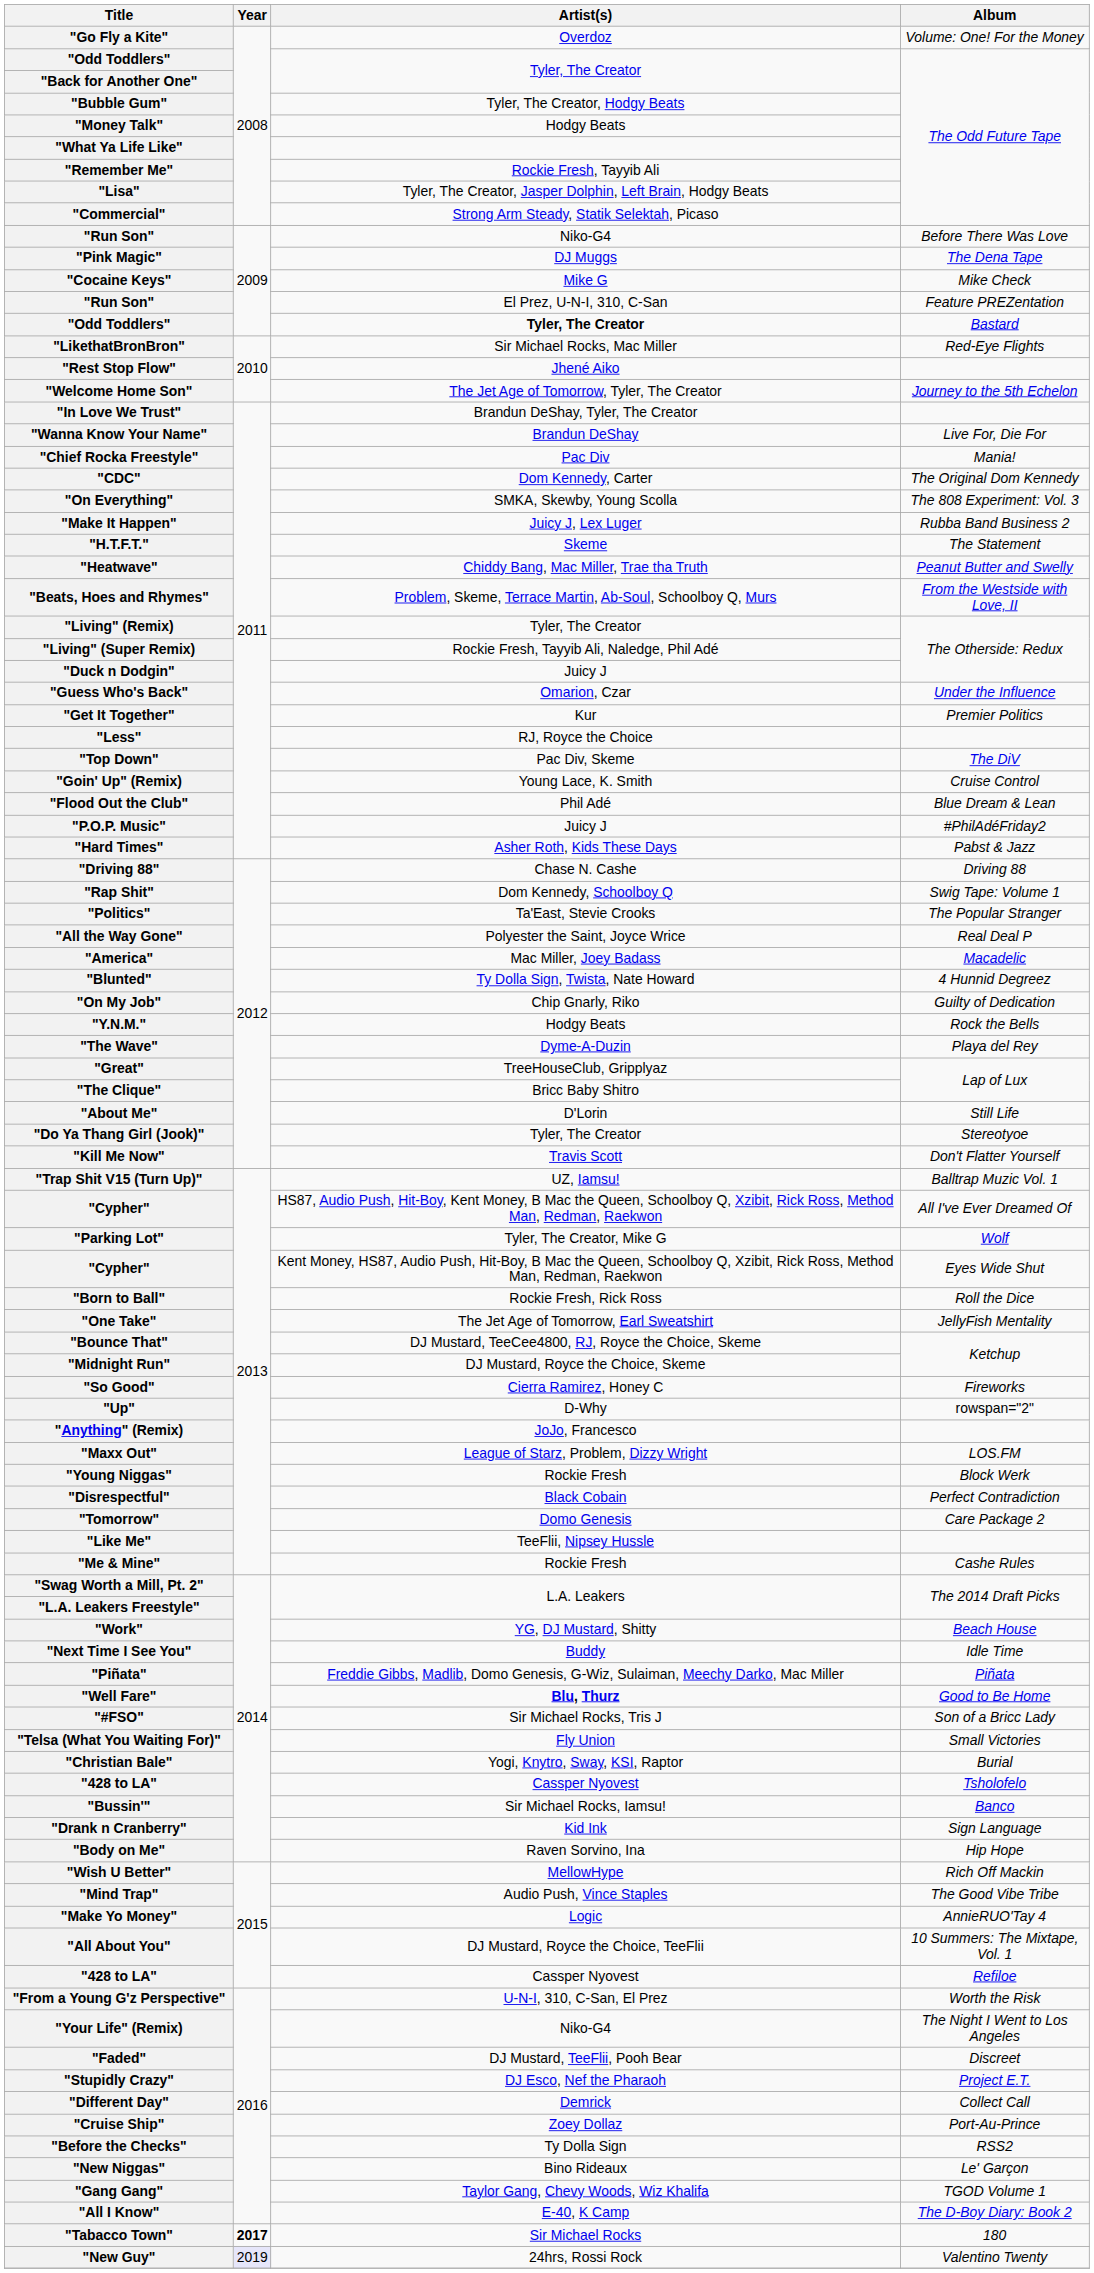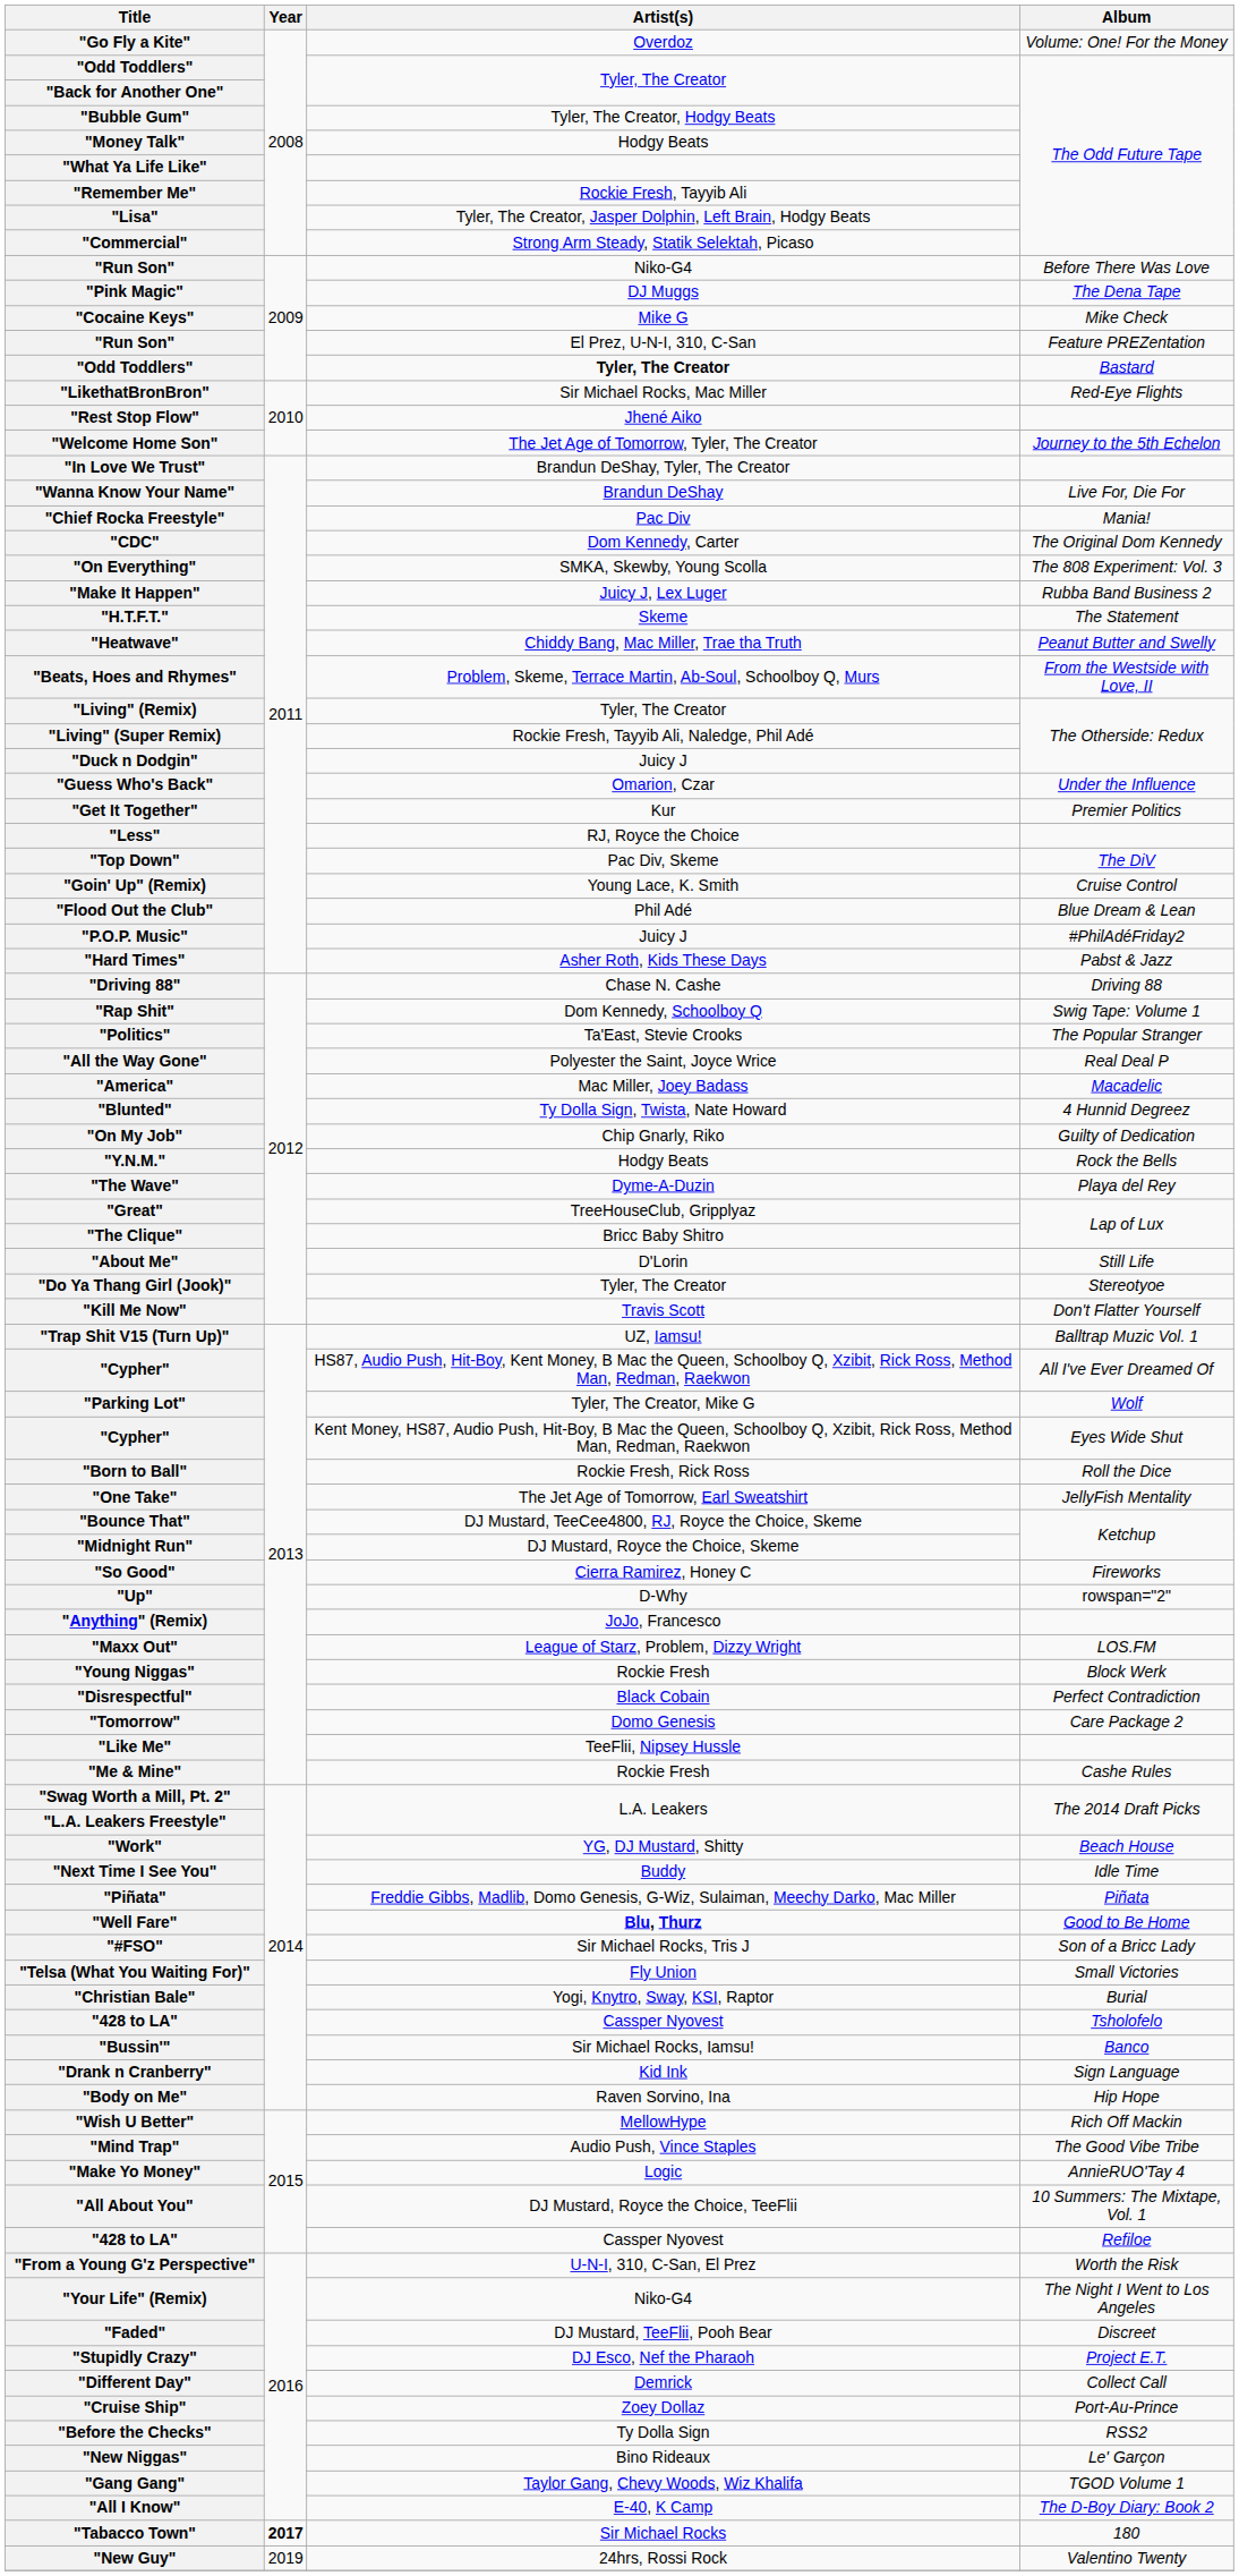"New Guy" | Year: lavender background -> no background
